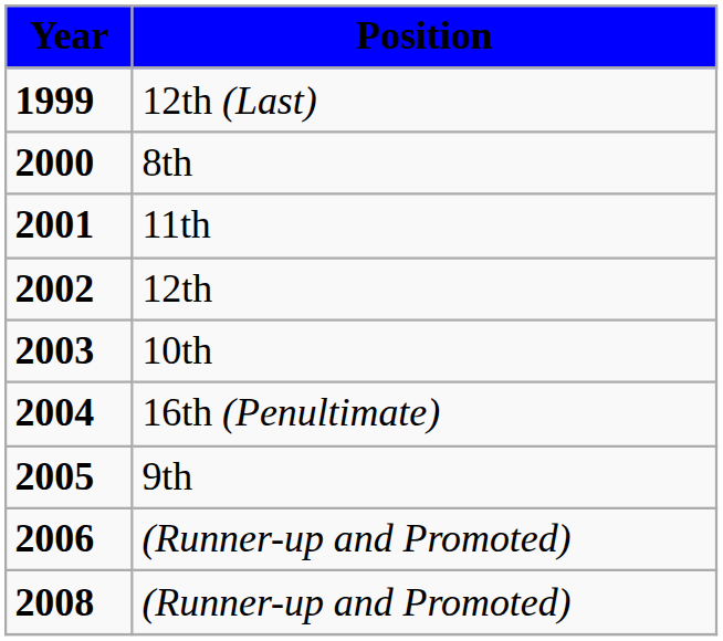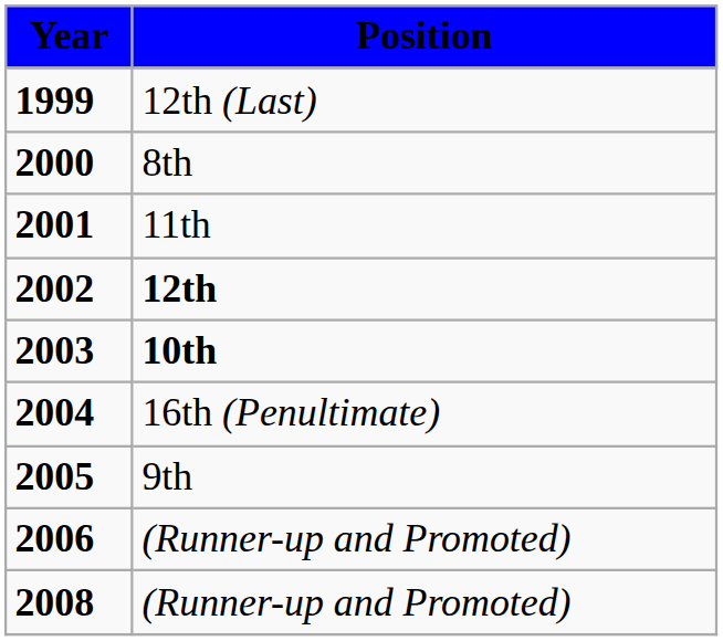2002 | column 2: normal -> bold
2003 | column 2: normal -> bold
